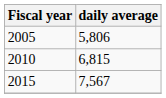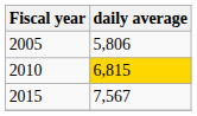2010 | daily average: no background -> gold background
